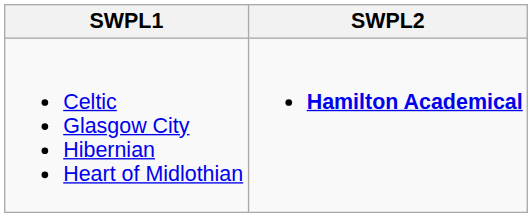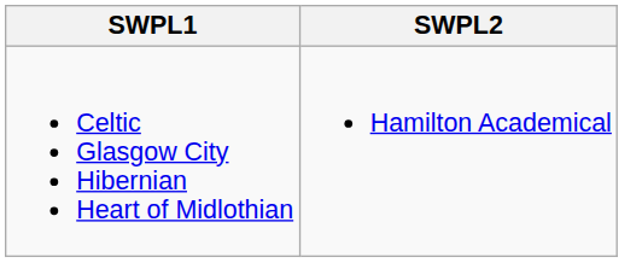Celtic Glasgow City Hibernian Heart of Midlothian | SWPL2: bold -> normal
